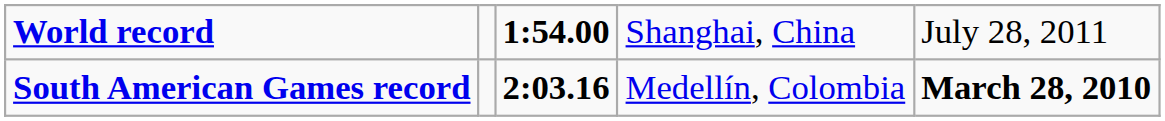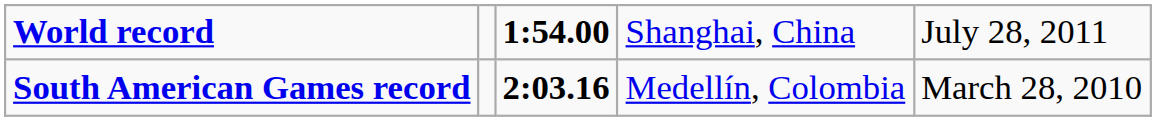South American Games record | column 5: bold -> normal
